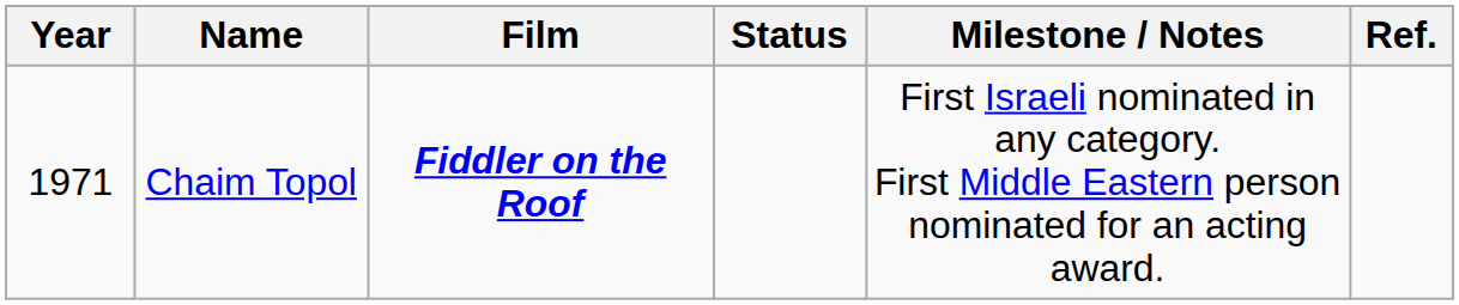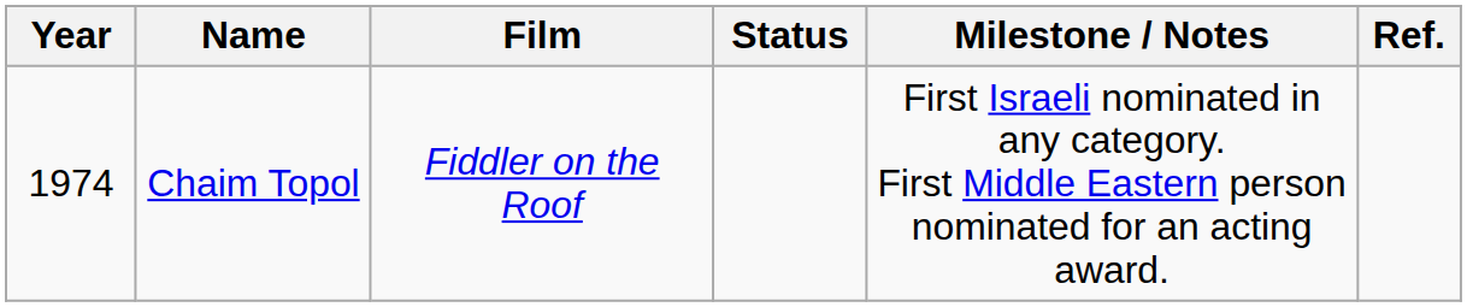Chaim Topol | Year: 1971 -> 1974
Chaim Topol | Film: bold -> normal
